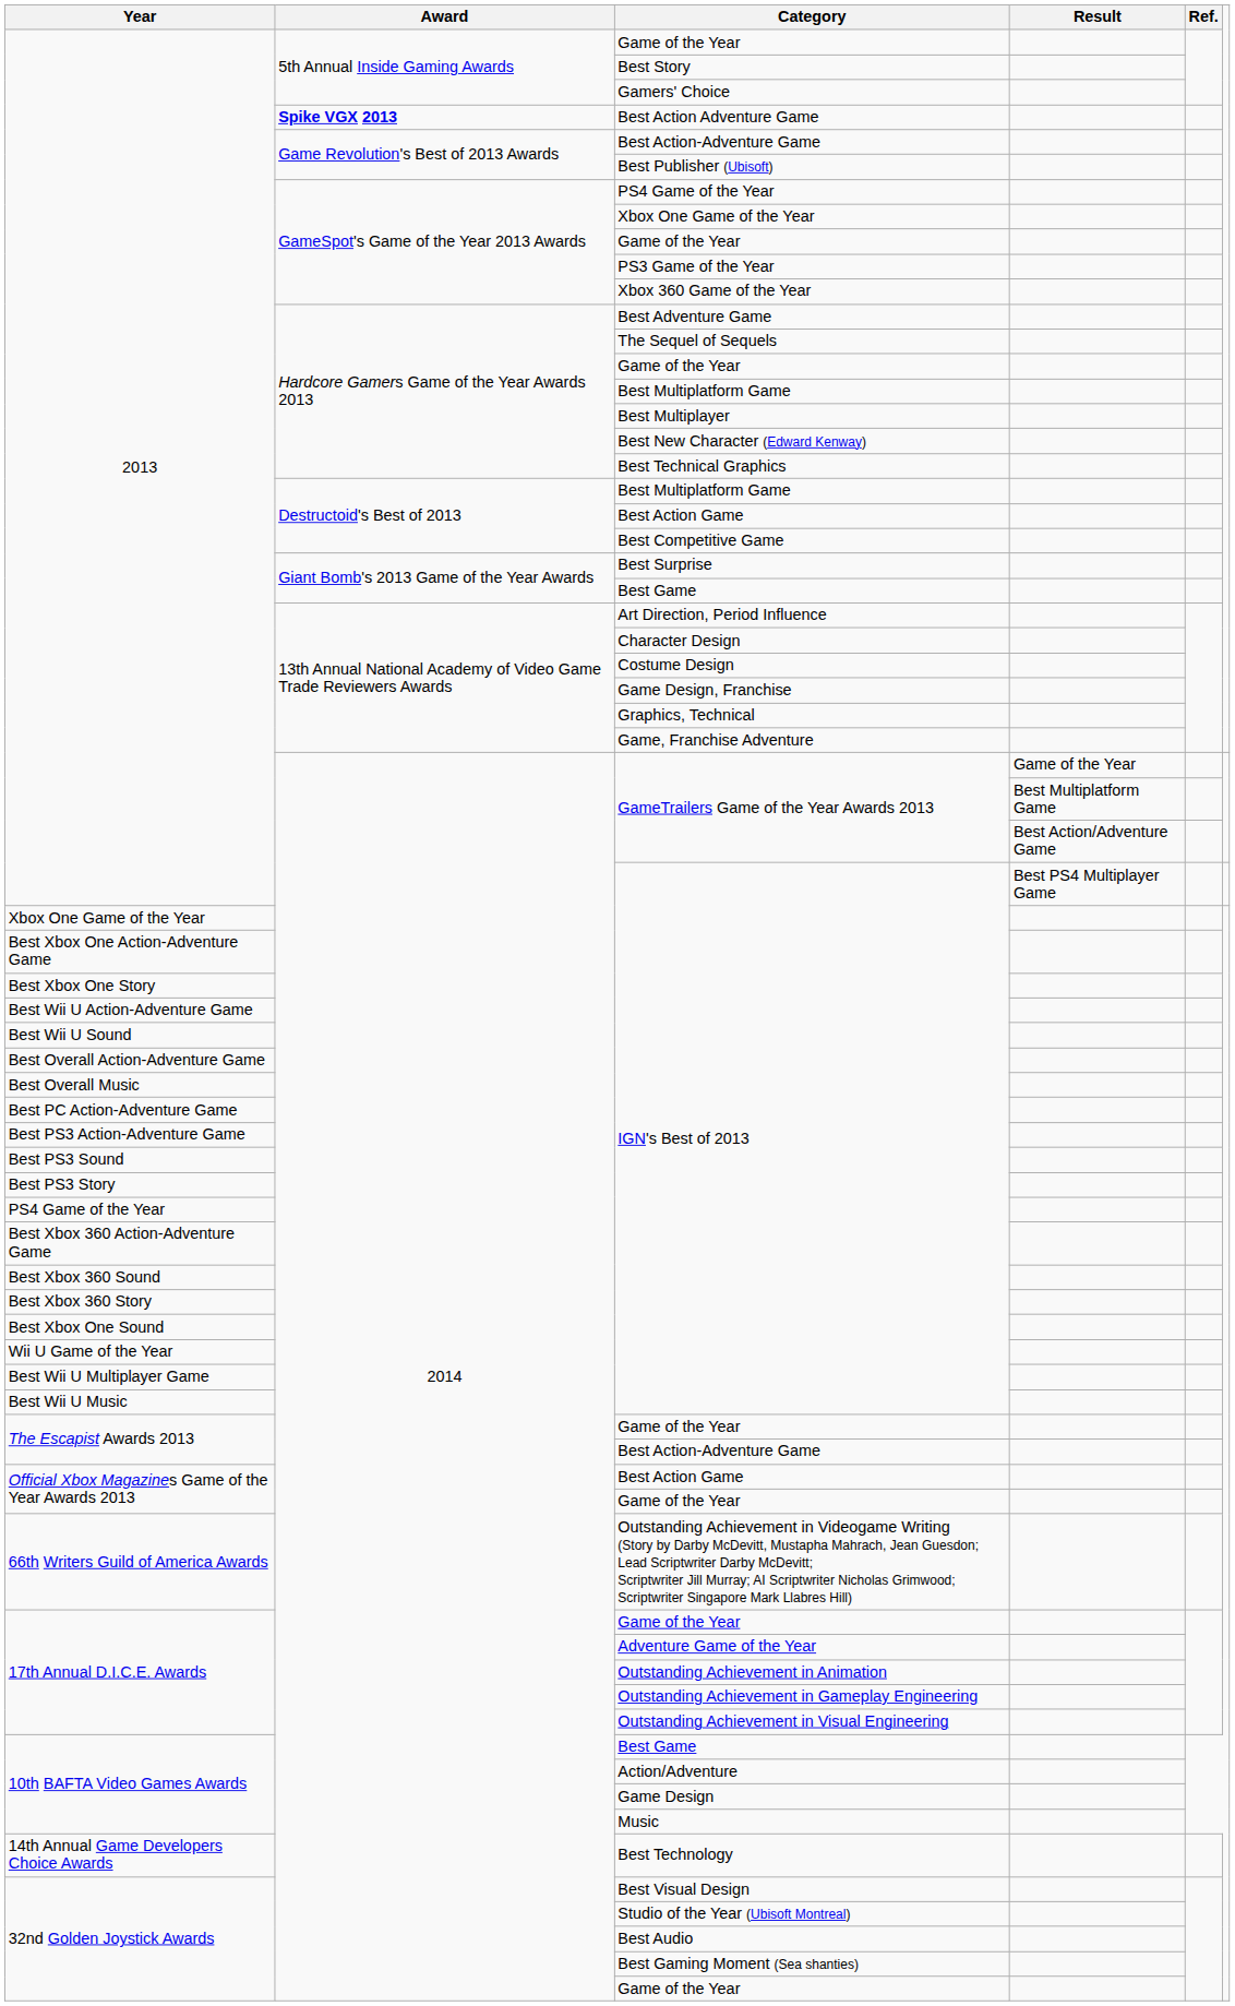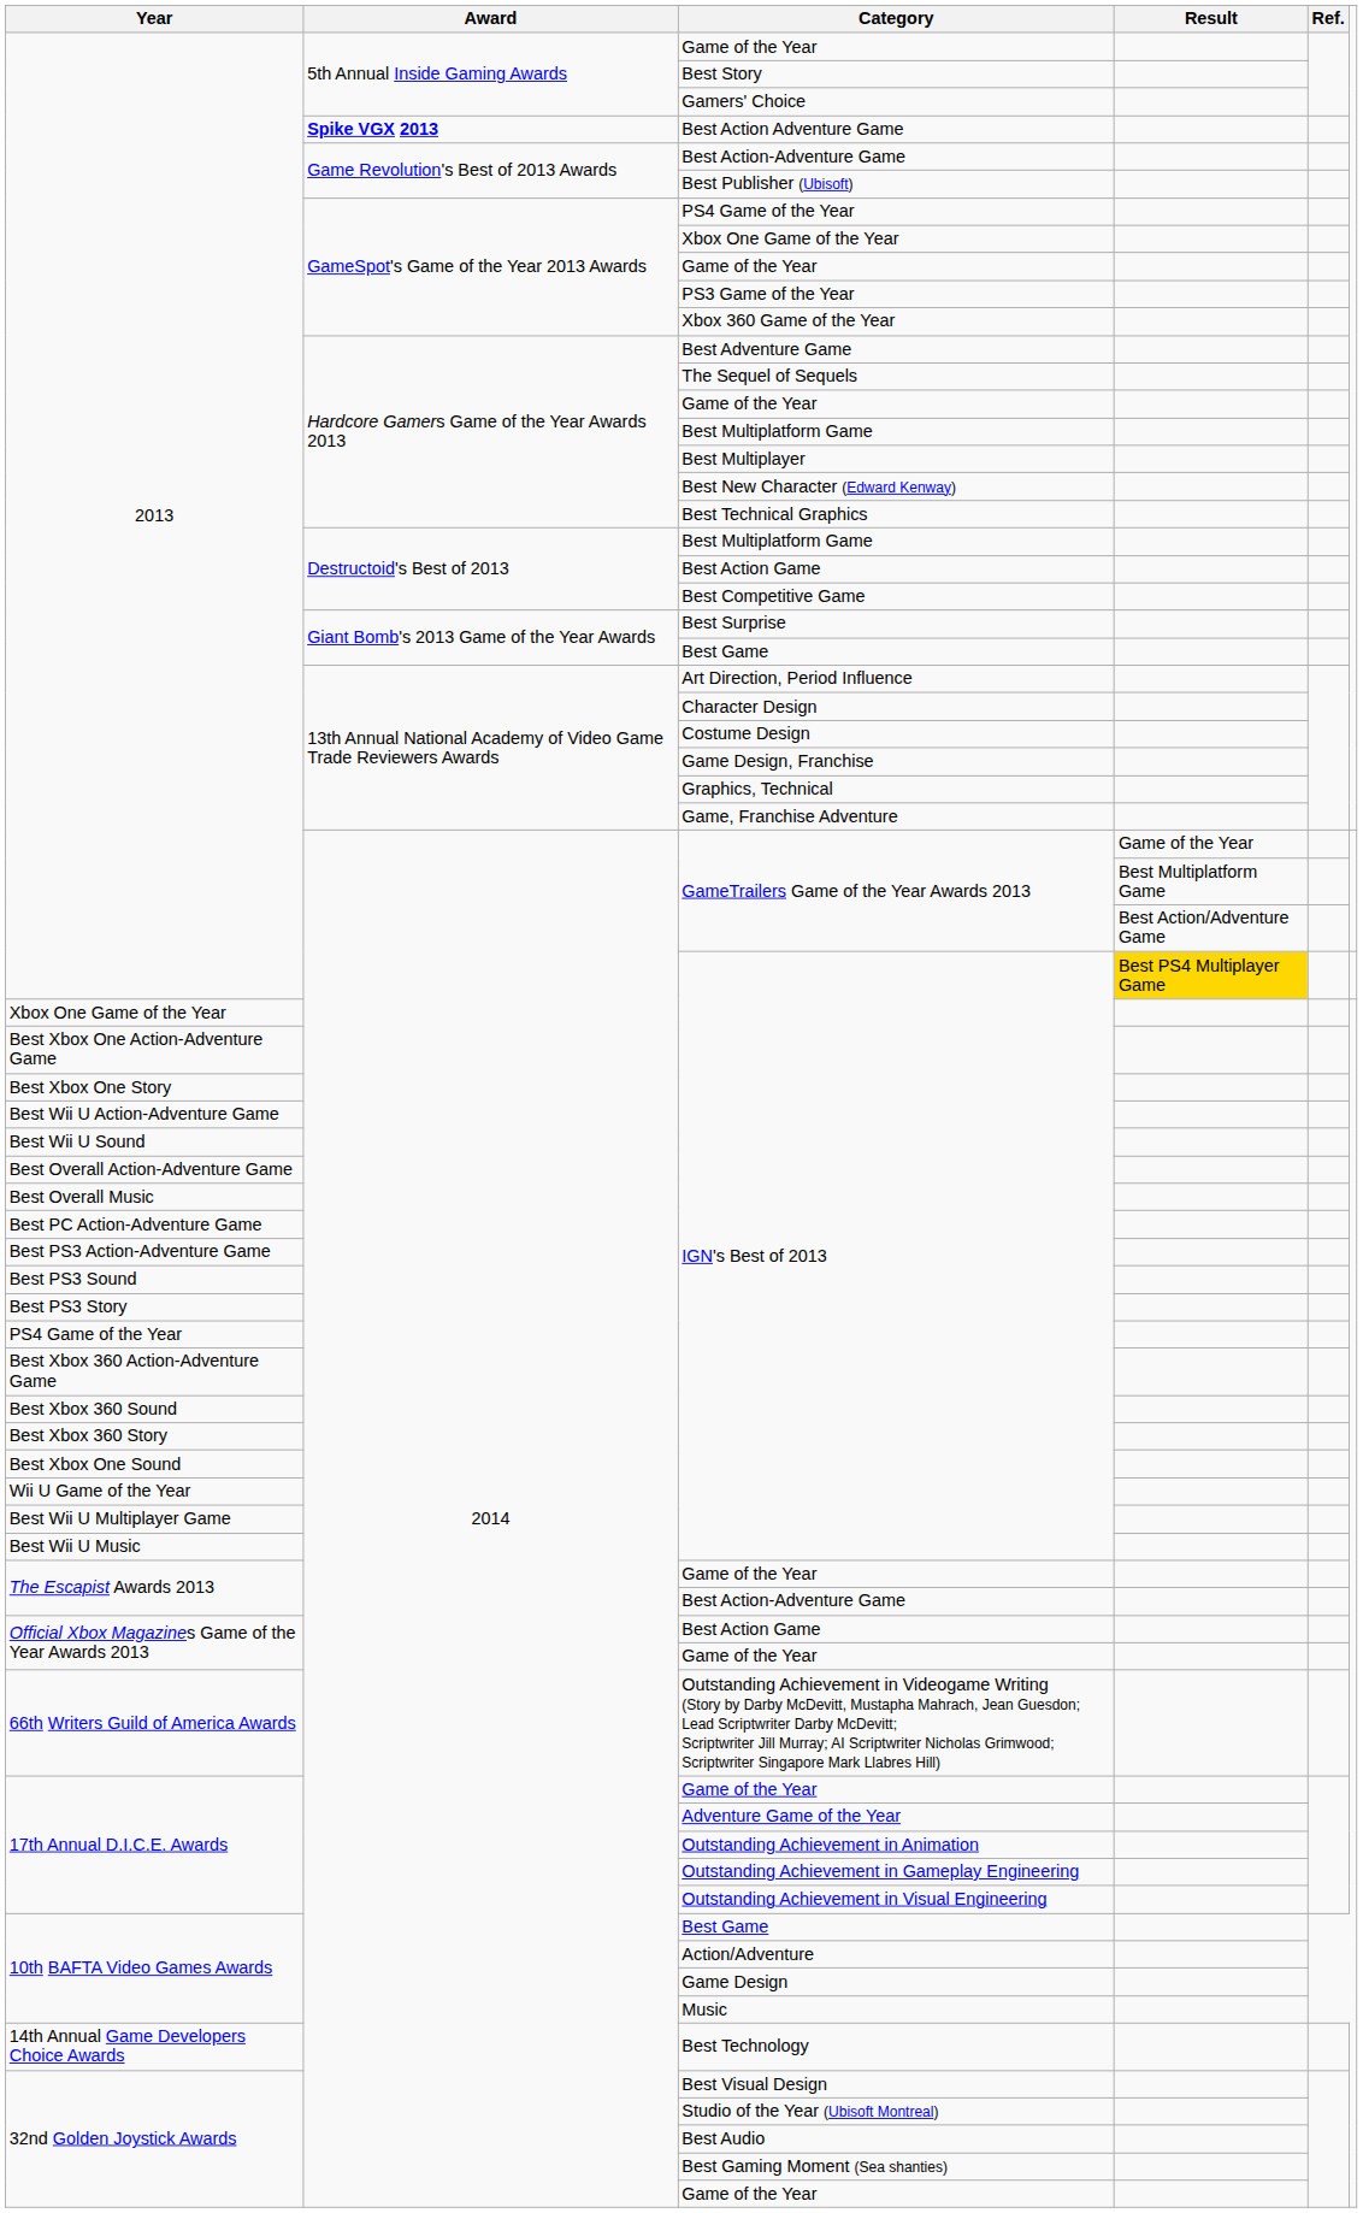2013 / IGN's Best of 2013 | Result: no background -> gold background
